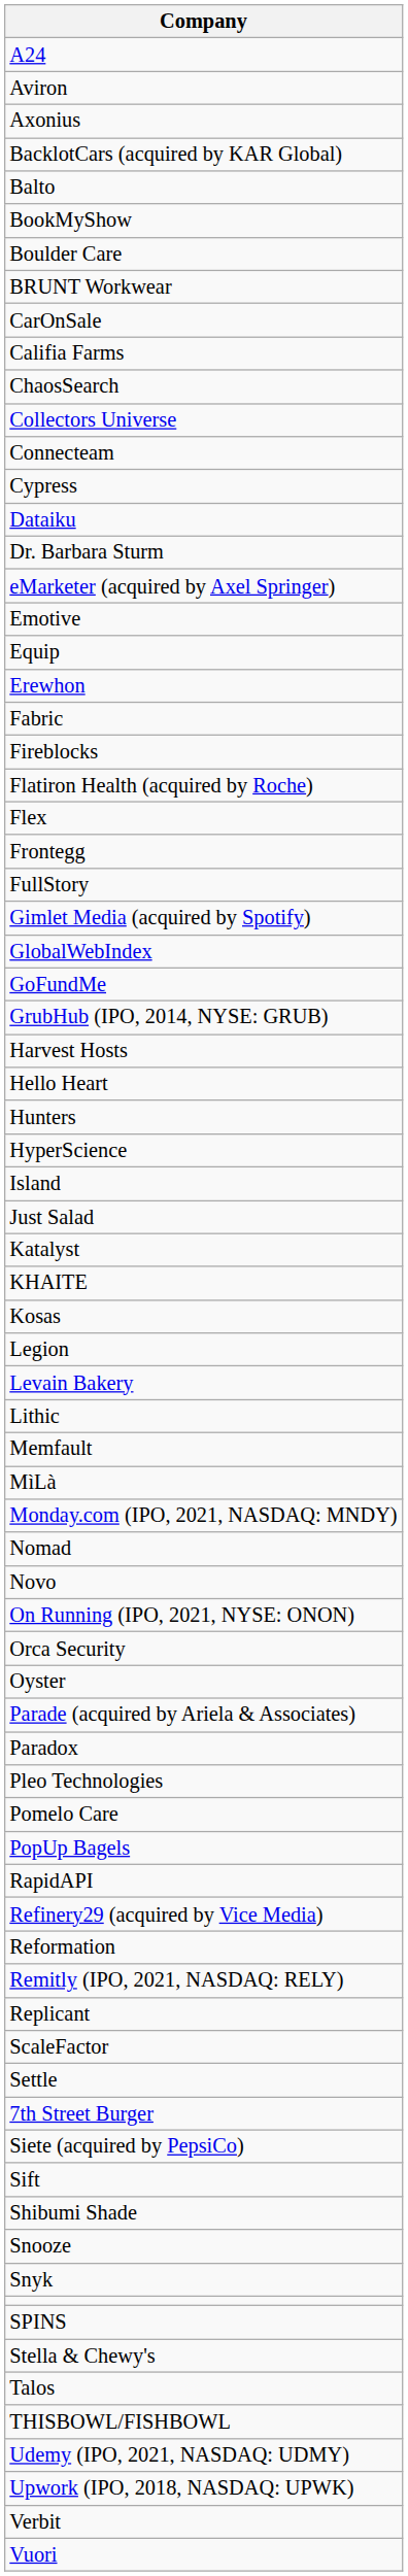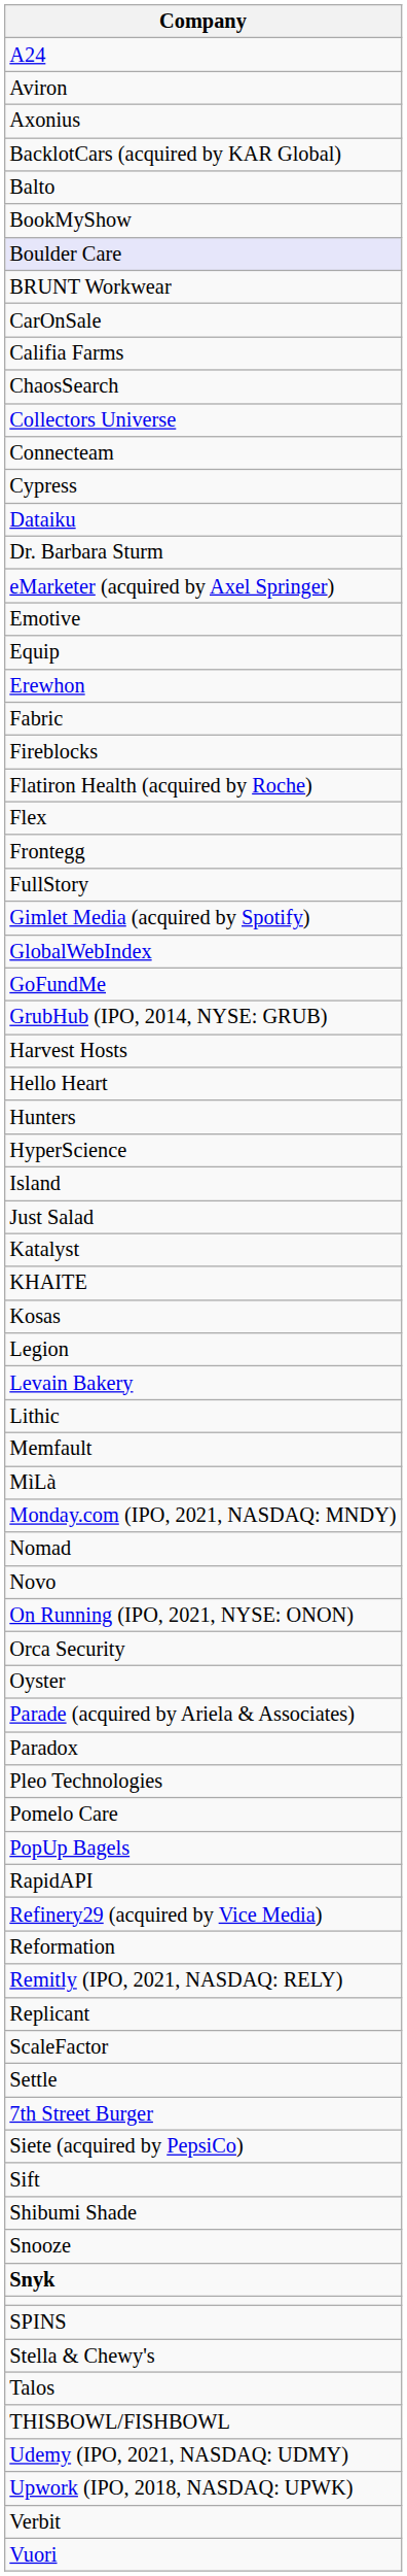row 8 | column 1: no background -> lavender background
row 69 | column 1: normal -> bold
